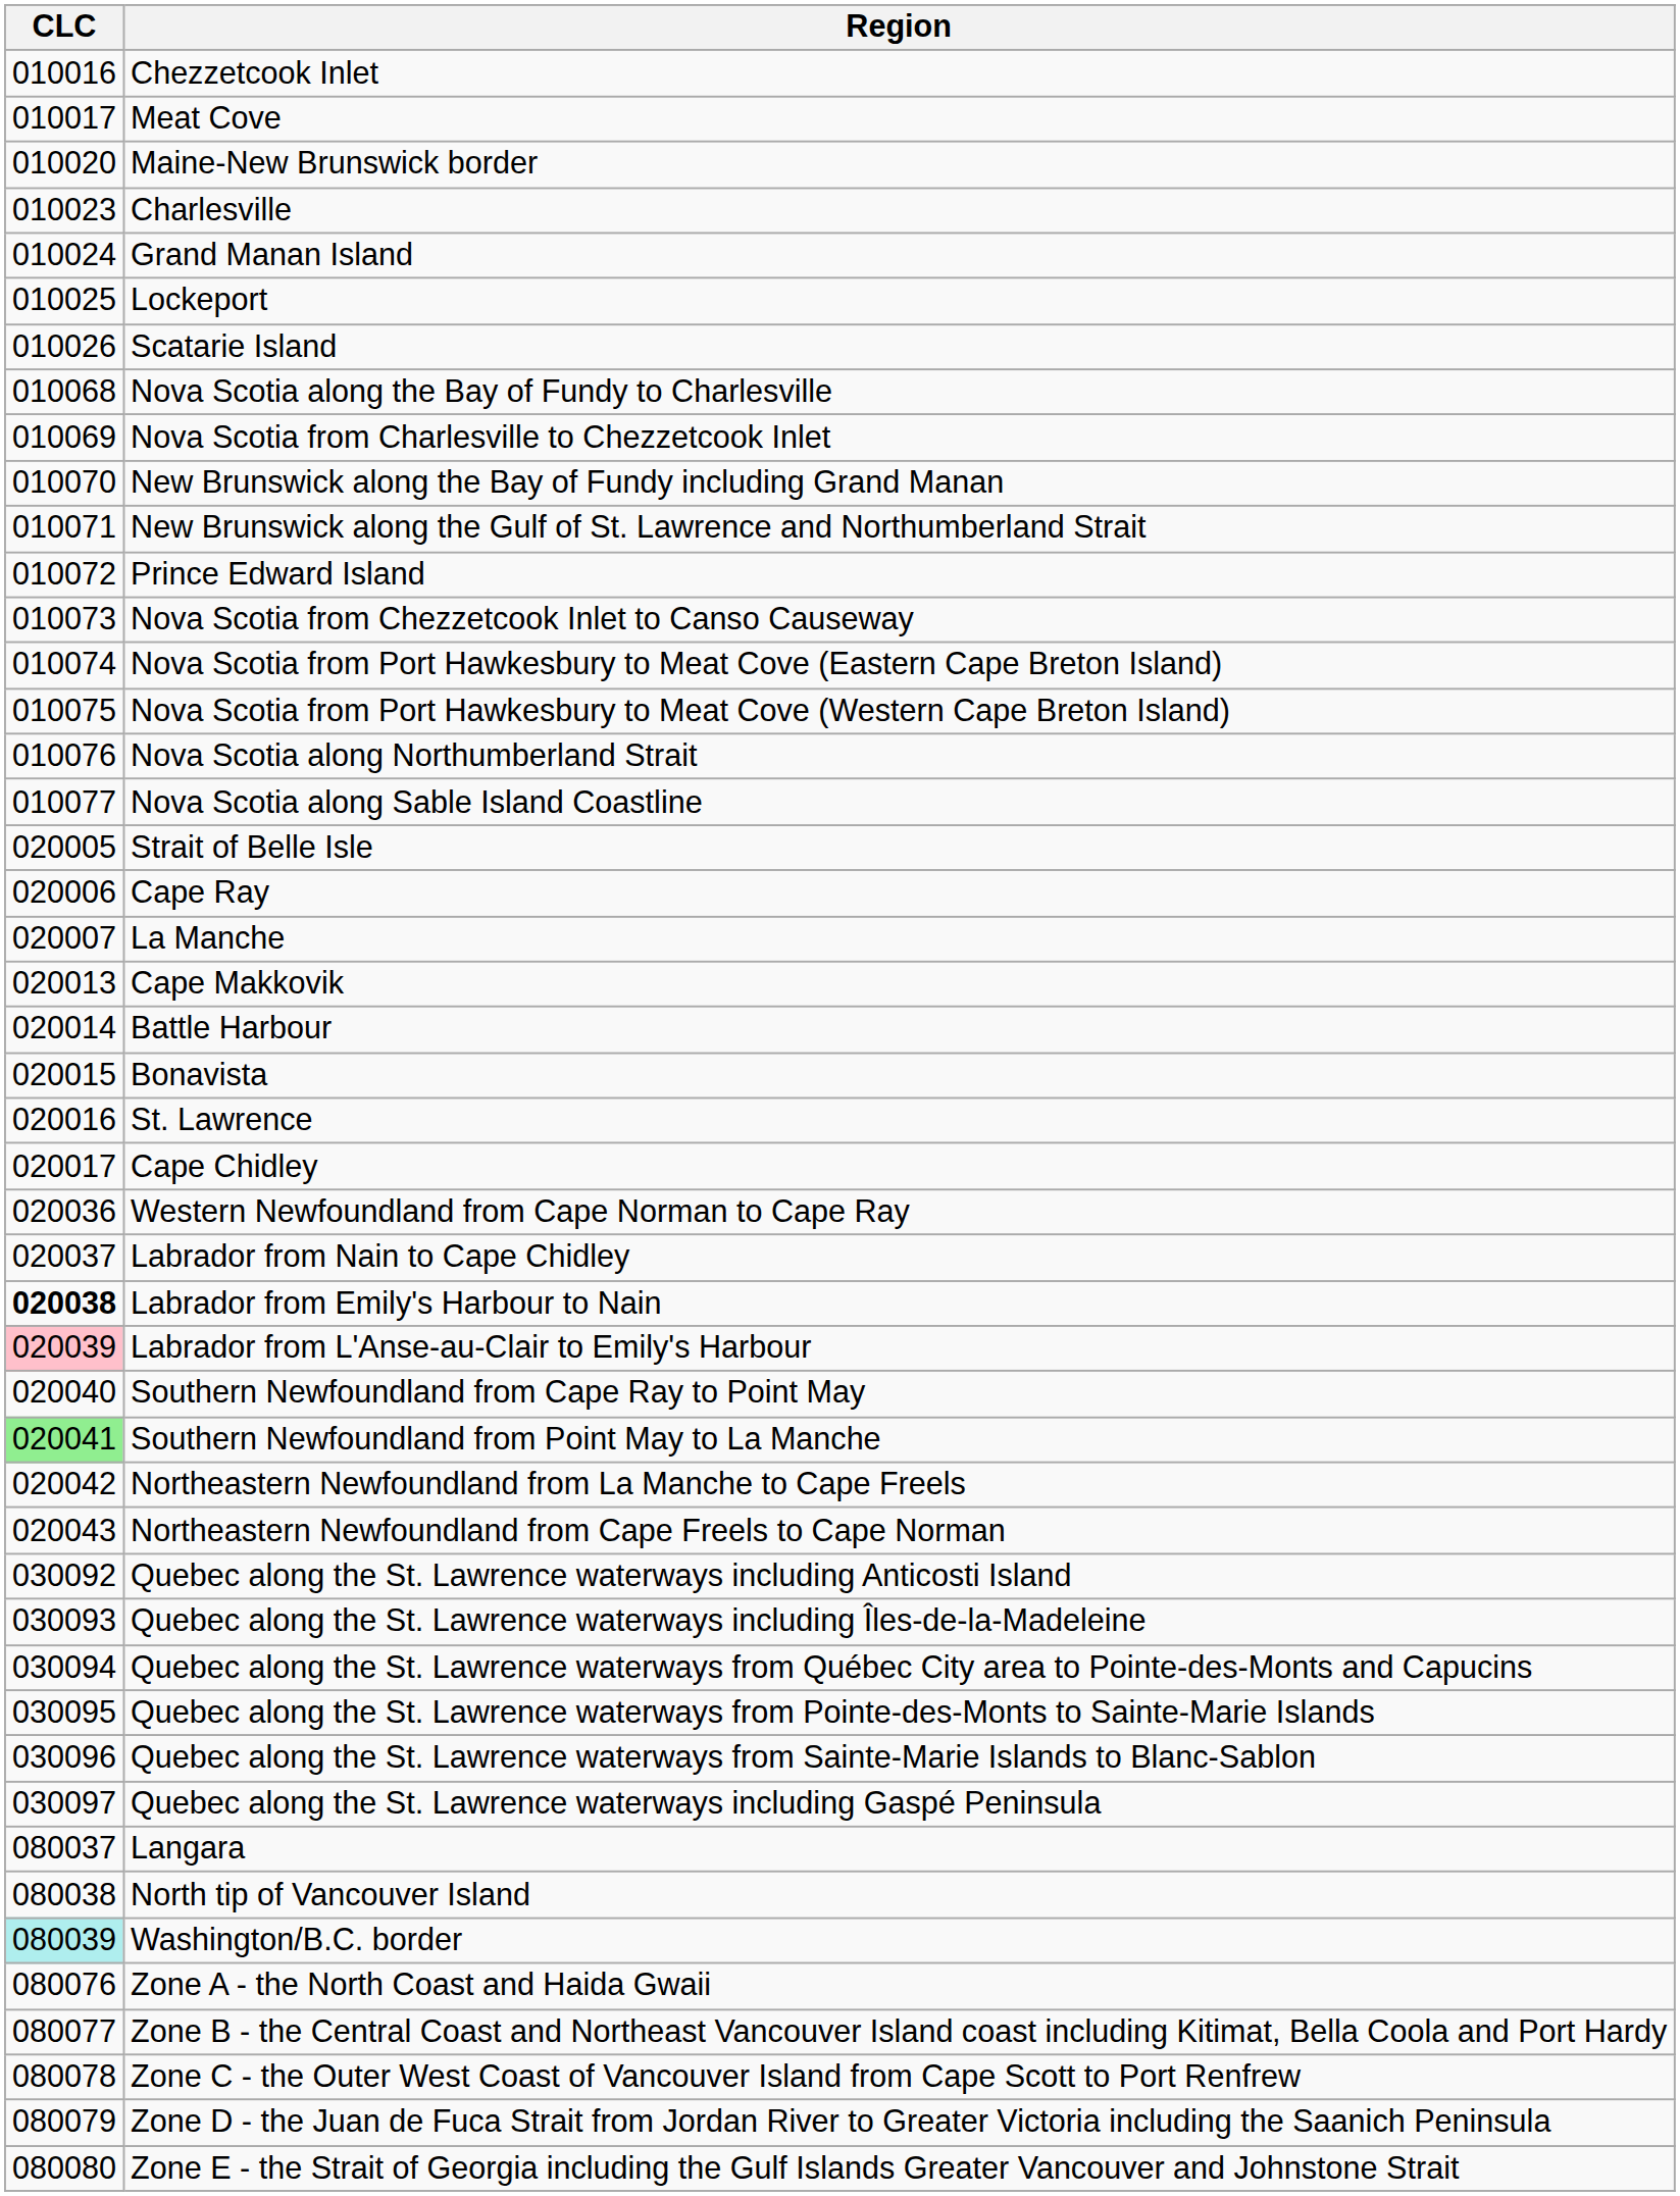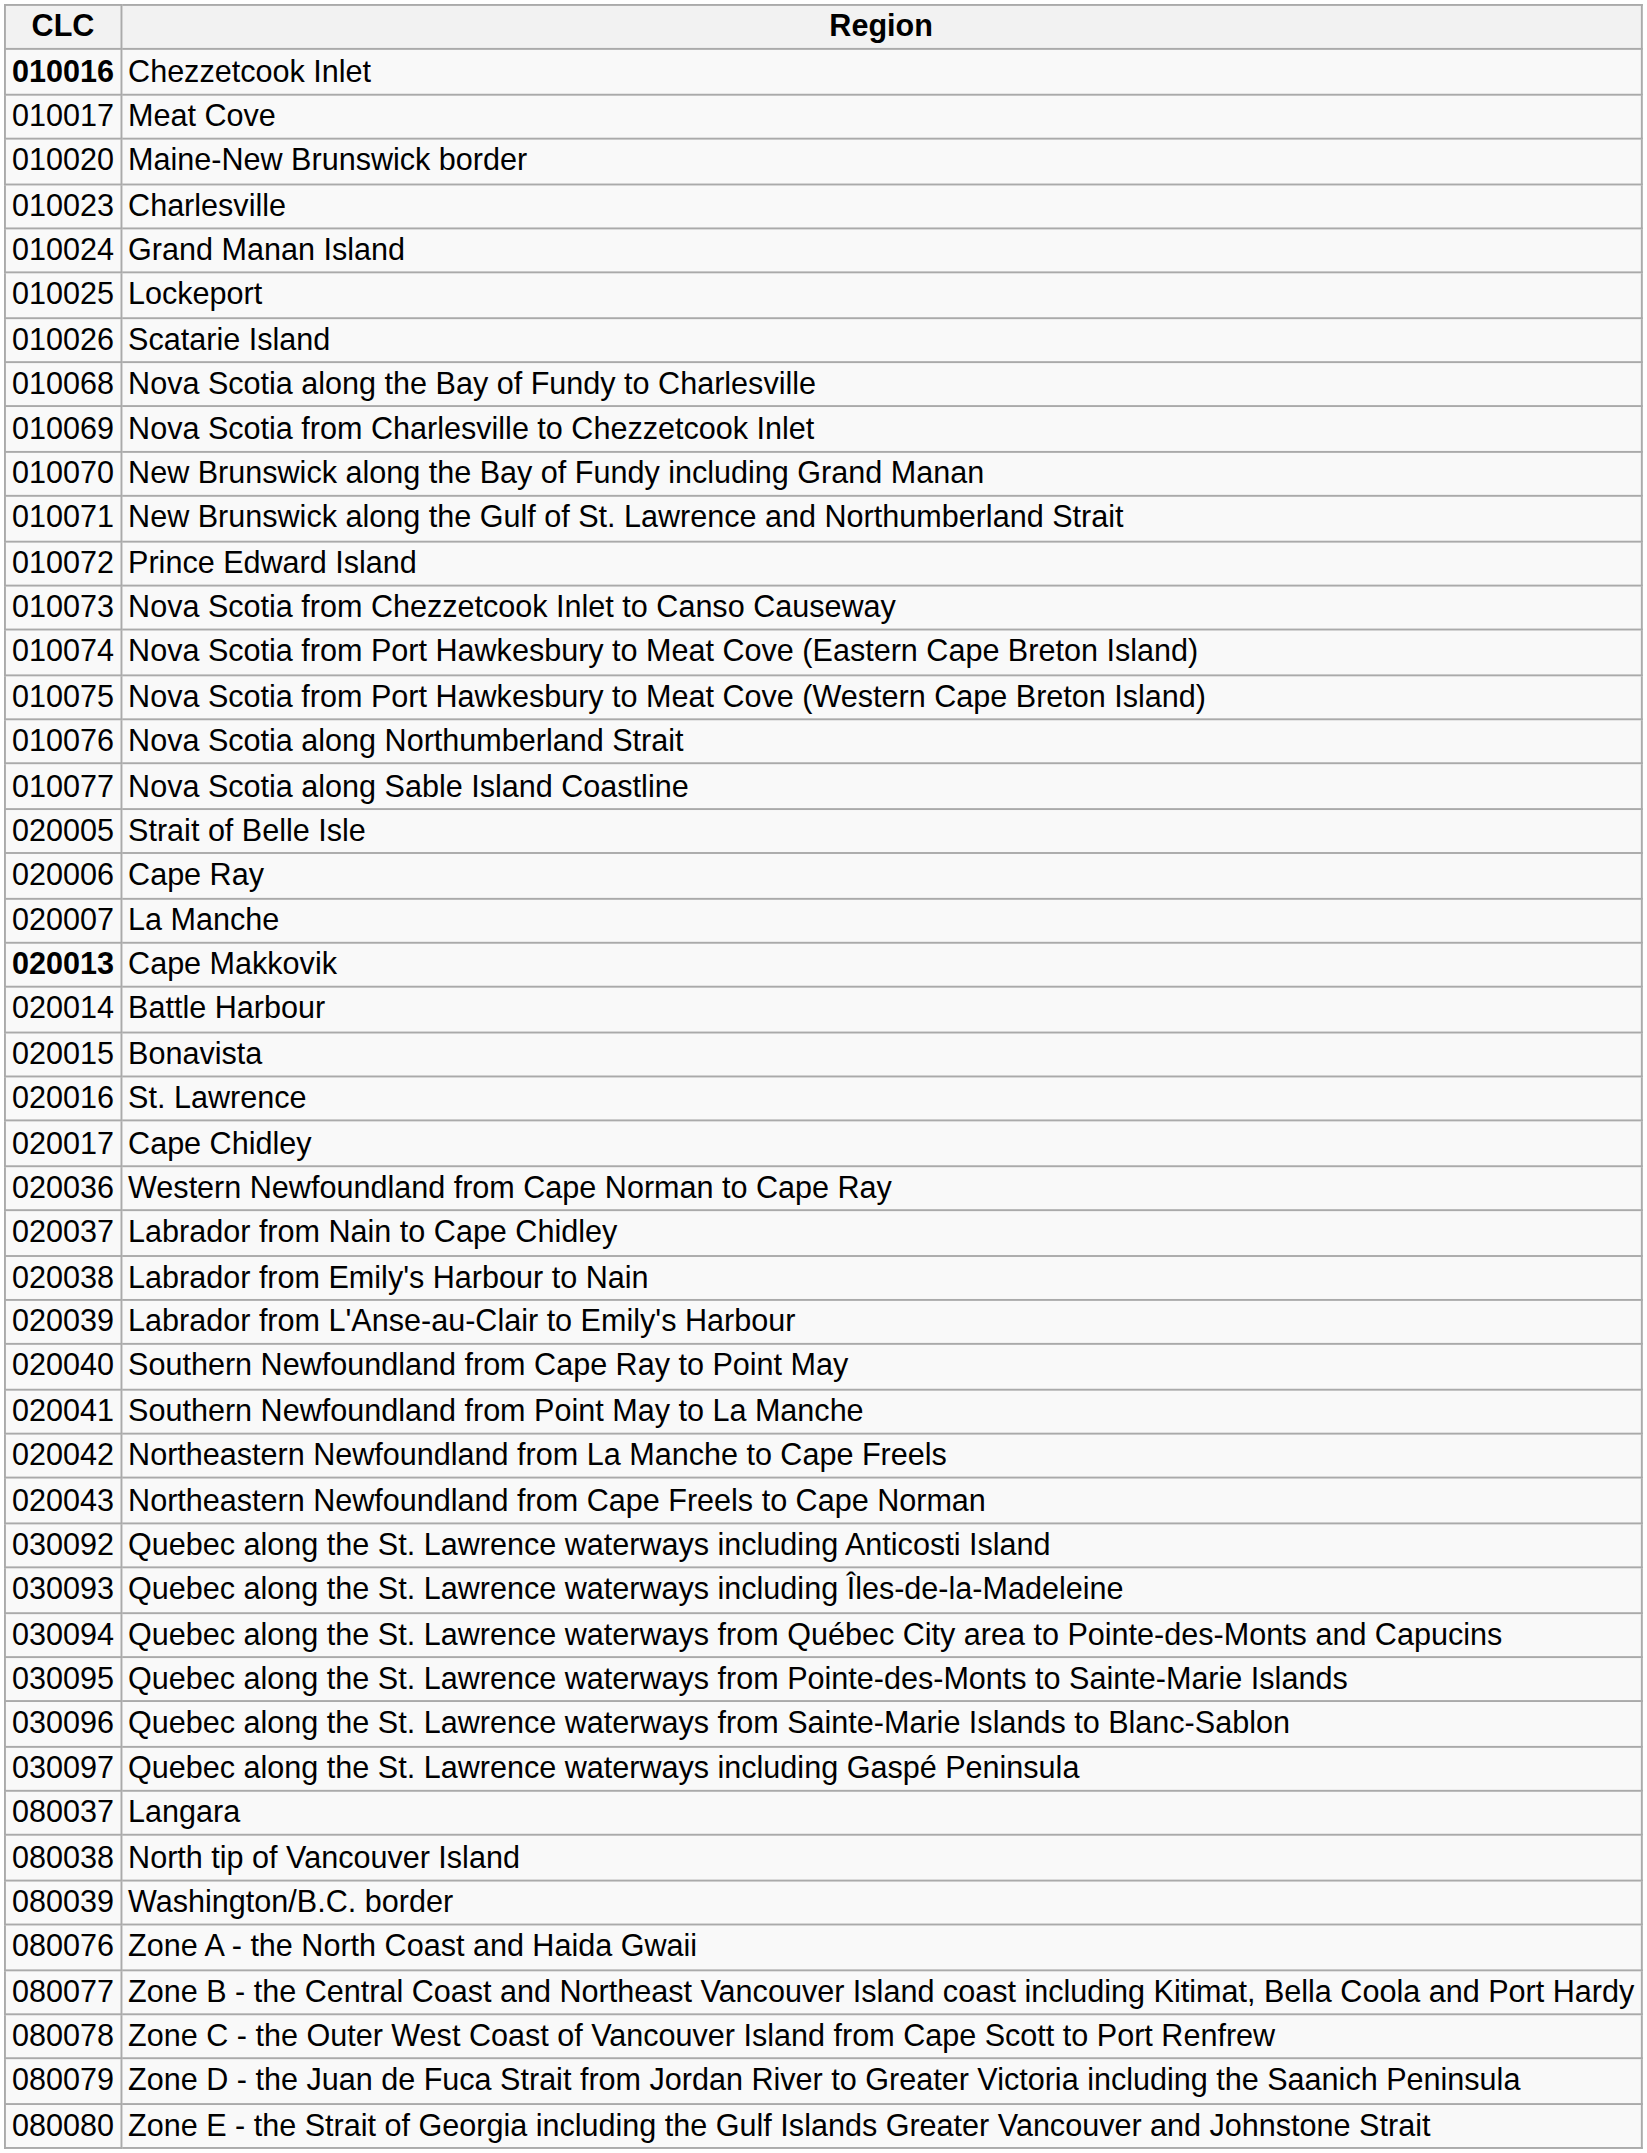Chezzetcook Inlet | CLC: normal -> bold
Cape Makkovik | CLC: normal -> bold
Labrador from Emily's Harbour to Nain | CLC: bold -> normal
Labrador from L'Anse-au-Clair to Emily's Harbour | CLC: pink background -> no background
Southern Newfoundland from Point May to La Manche | CLC: lightgreen background -> no background
Washington/B.C. border | CLC: paleturquoise background -> no background
